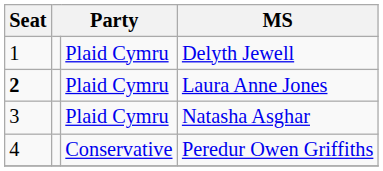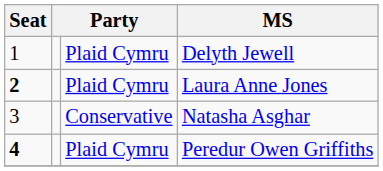Natasha Asghar | column 3: Plaid Cymru -> Conservative
Peredur Owen Griffiths | Seat: normal -> bold
Peredur Owen Griffiths | column 3: Conservative -> Plaid Cymru
